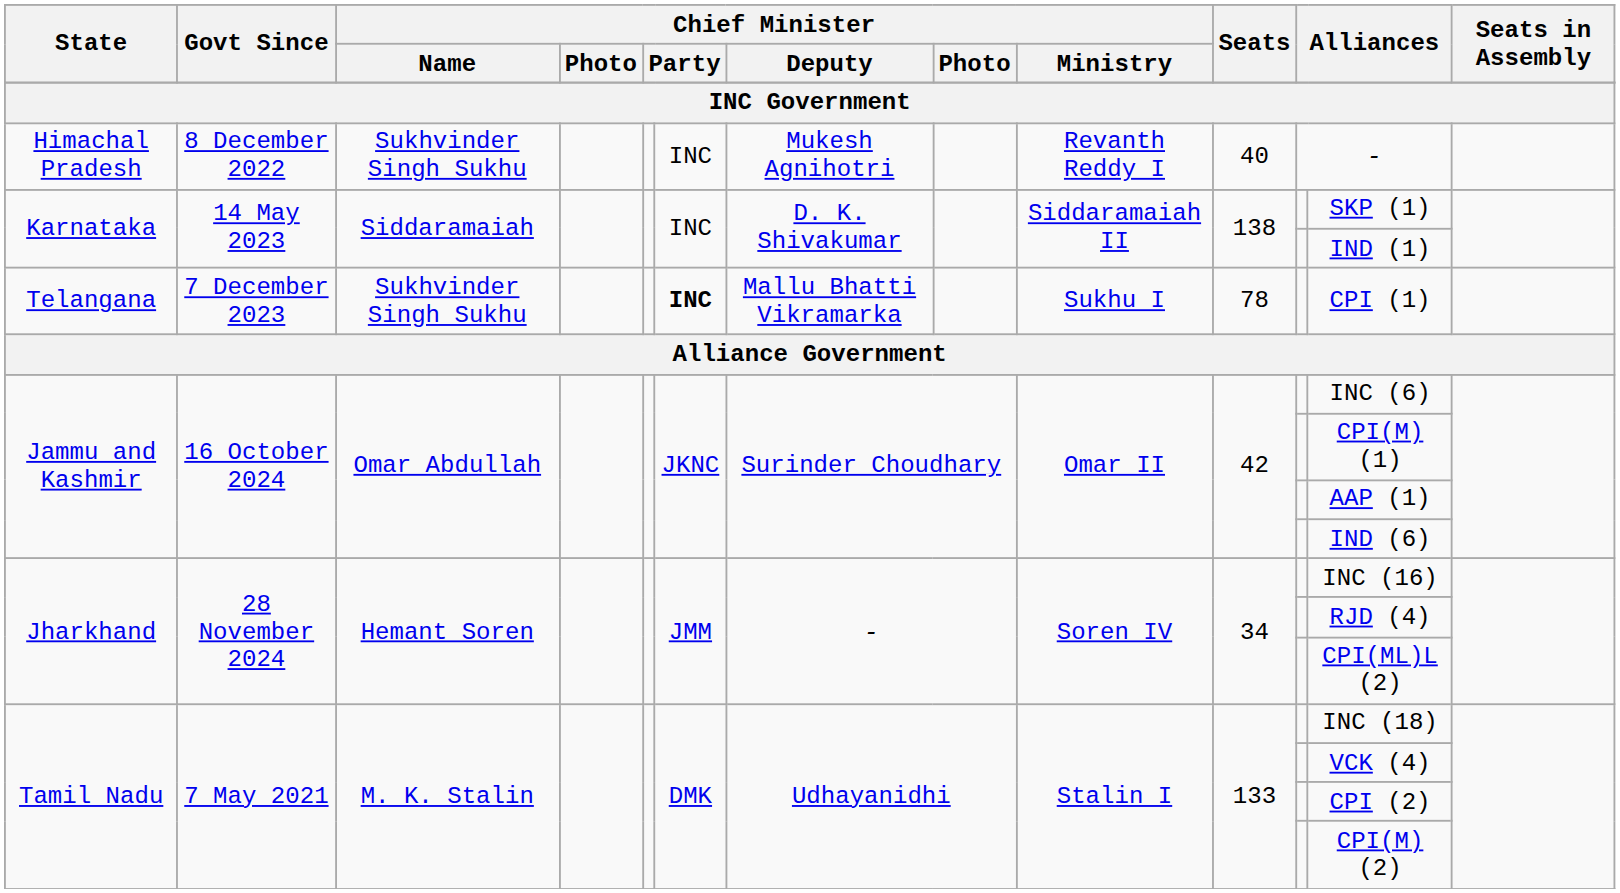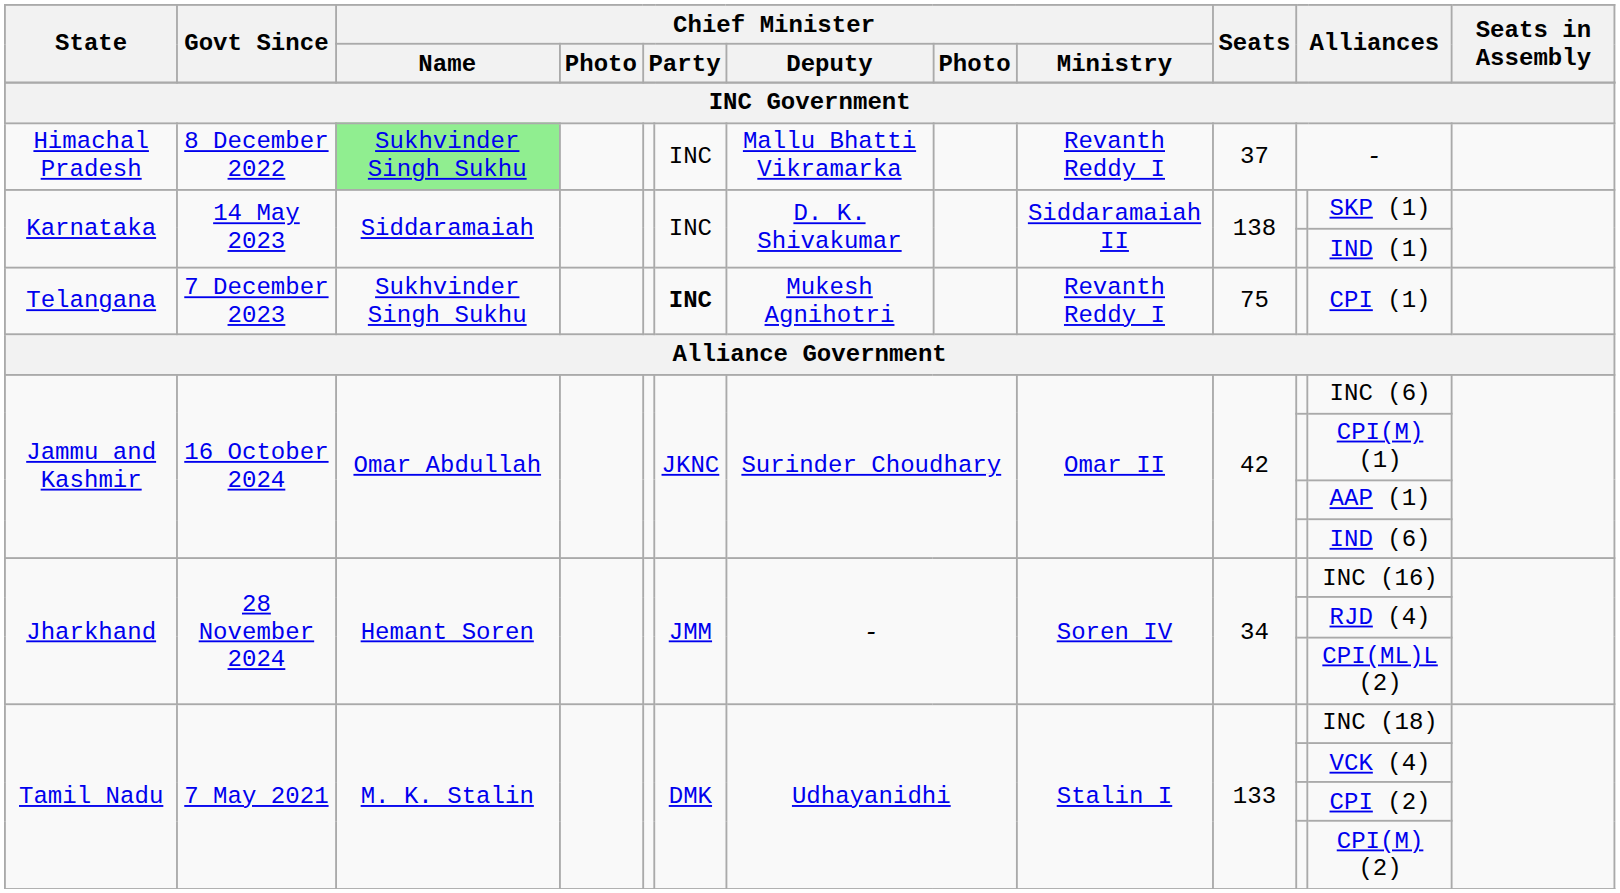Himachal Pradesh | Chief Minister / Name: no background -> lightgreen background
Himachal Pradesh | Chief Minister / Deputy: Mukesh Agnihotri -> Mallu Bhatti Vikramarka
Himachal Pradesh | Seats: 40 -> 37
Telangana | Chief Minister / Deputy: Mallu Bhatti Vikramarka -> Mukesh Agnihotri
Telangana | Chief Minister / Ministry: Sukhu I -> Revanth Reddy I
Telangana | Seats: 78 -> 75
